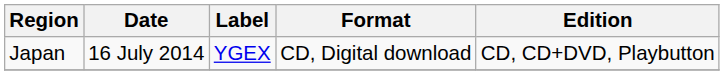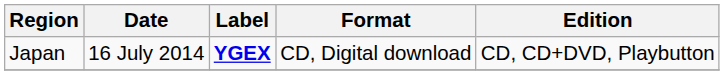Japan | Label: normal -> bold
